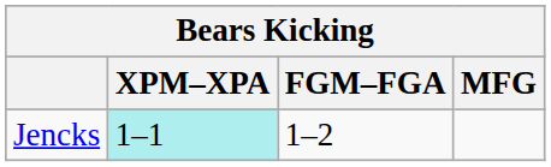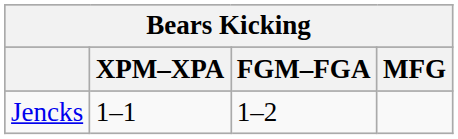Jencks | XPM–XPA: paleturquoise background -> no background
